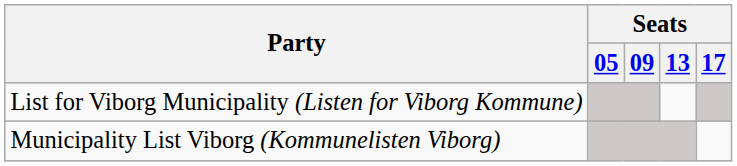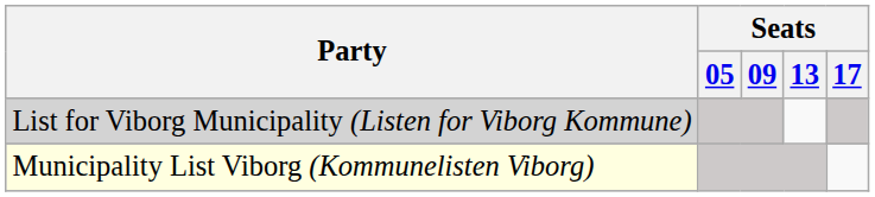List for Viborg Municipality (Listen for Viborg Kommune) | Party: no background -> lightgrey background
Municipality List Viborg (Kommunelisten Viborg) | Party: no background -> lightyellow background
